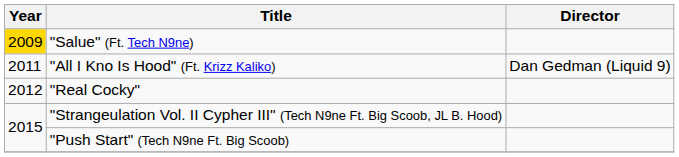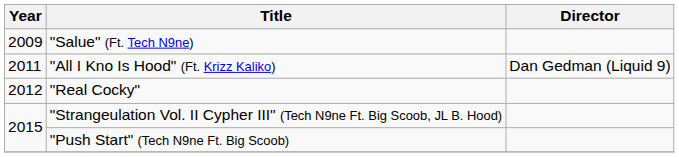"Salue" (Ft. Tech N9ne) | Year: gold background -> no background
